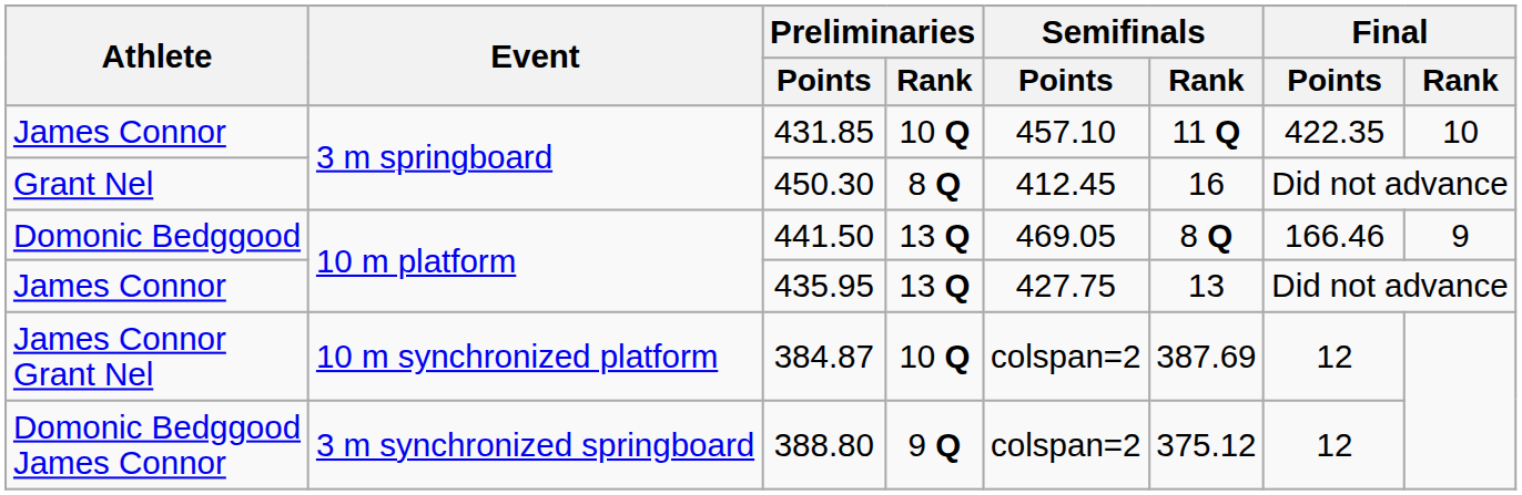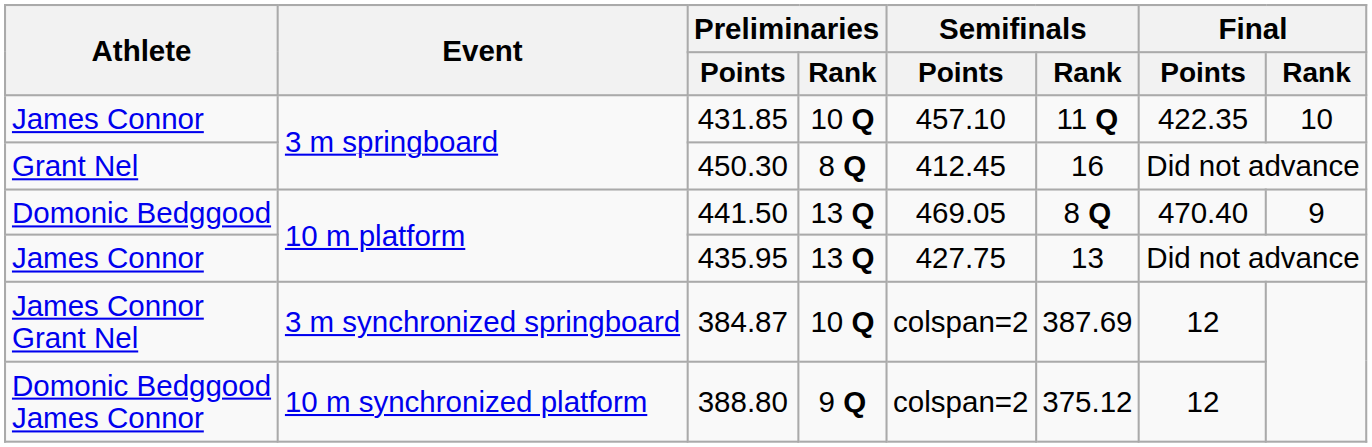441.50 | Final / Points: 166.46 -> 470.40
384.87 | Event: 10 m synchronized platform -> 3 m synchronized springboard
388.80 | Event: 3 m synchronized springboard -> 10 m synchronized platform
